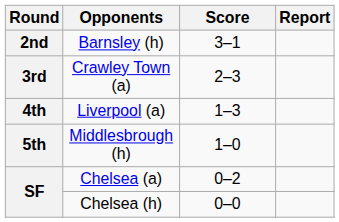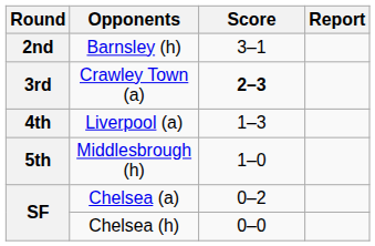Crawley Town (a) | Score: normal -> bold
